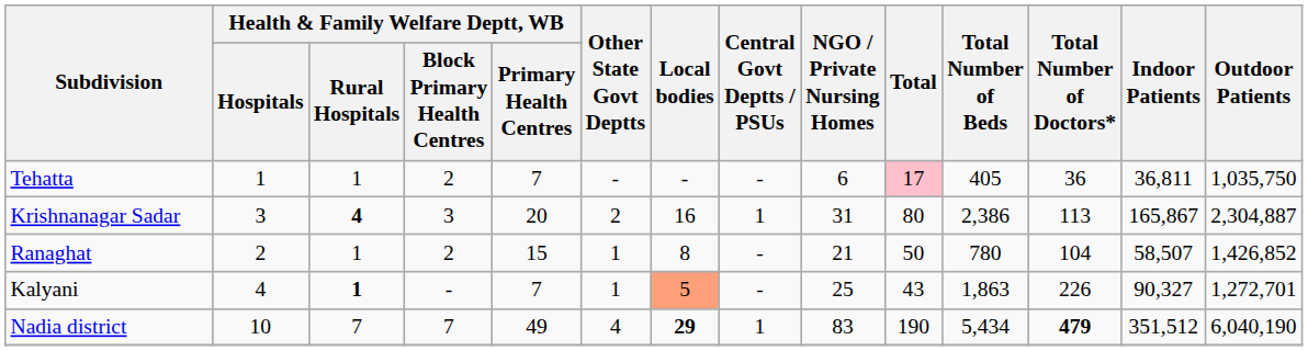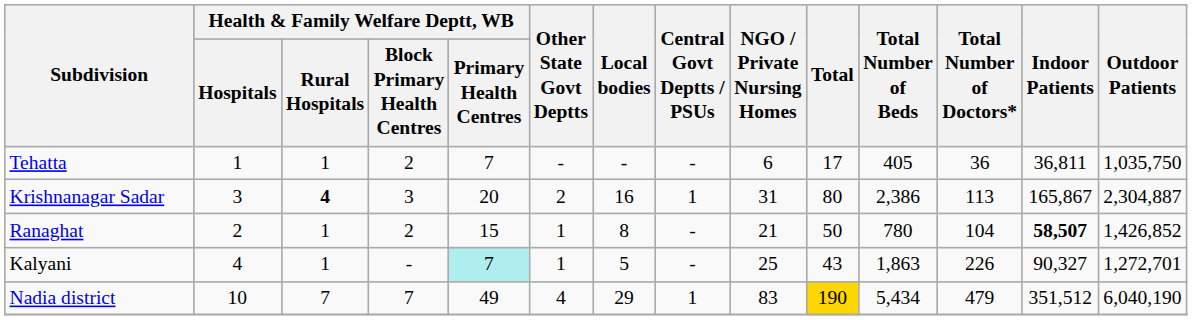Tehatta | Total: pink background -> no background
Ranaghat | Indoor Patients: normal -> bold
Kalyani | Health & Family Welfare Deptt, WB / Rural Hospitals: bold -> normal
Kalyani | Health & Family Welfare Deptt, WB / Primary Health Centres: no background -> paleturquoise background
Kalyani | Local bodies: lightsalmon background -> no background
Nadia district | Local bodies: bold -> normal
Nadia district | Total: no background -> gold background
Nadia district | Total Number of Doctors*: bold -> normal
